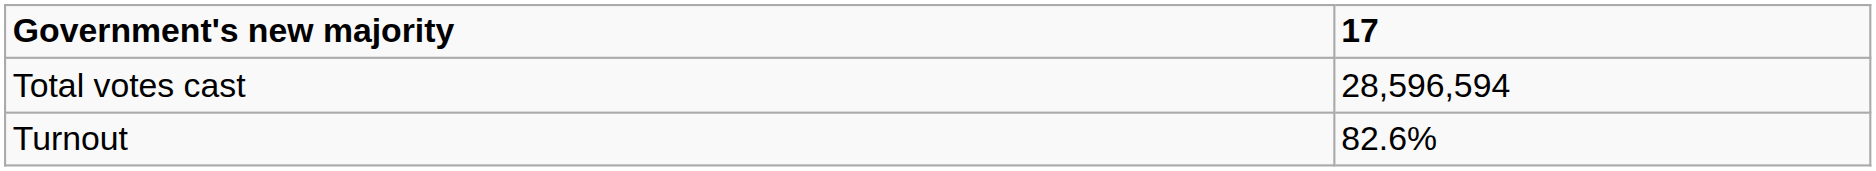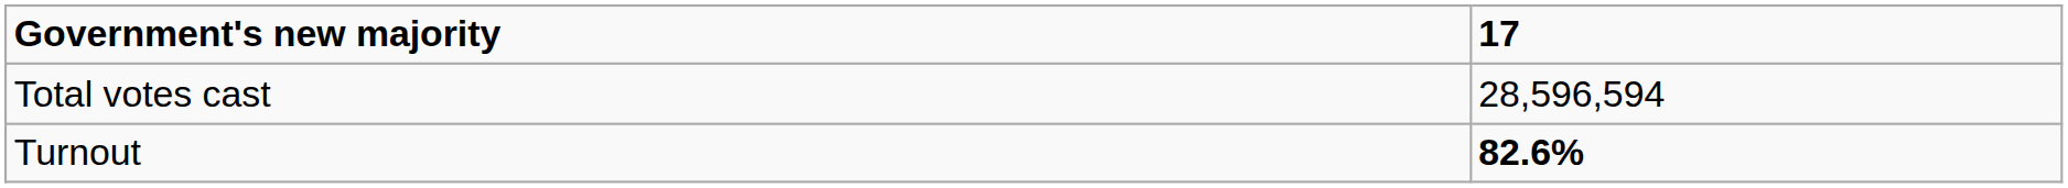Turnout | 17: normal -> bold
